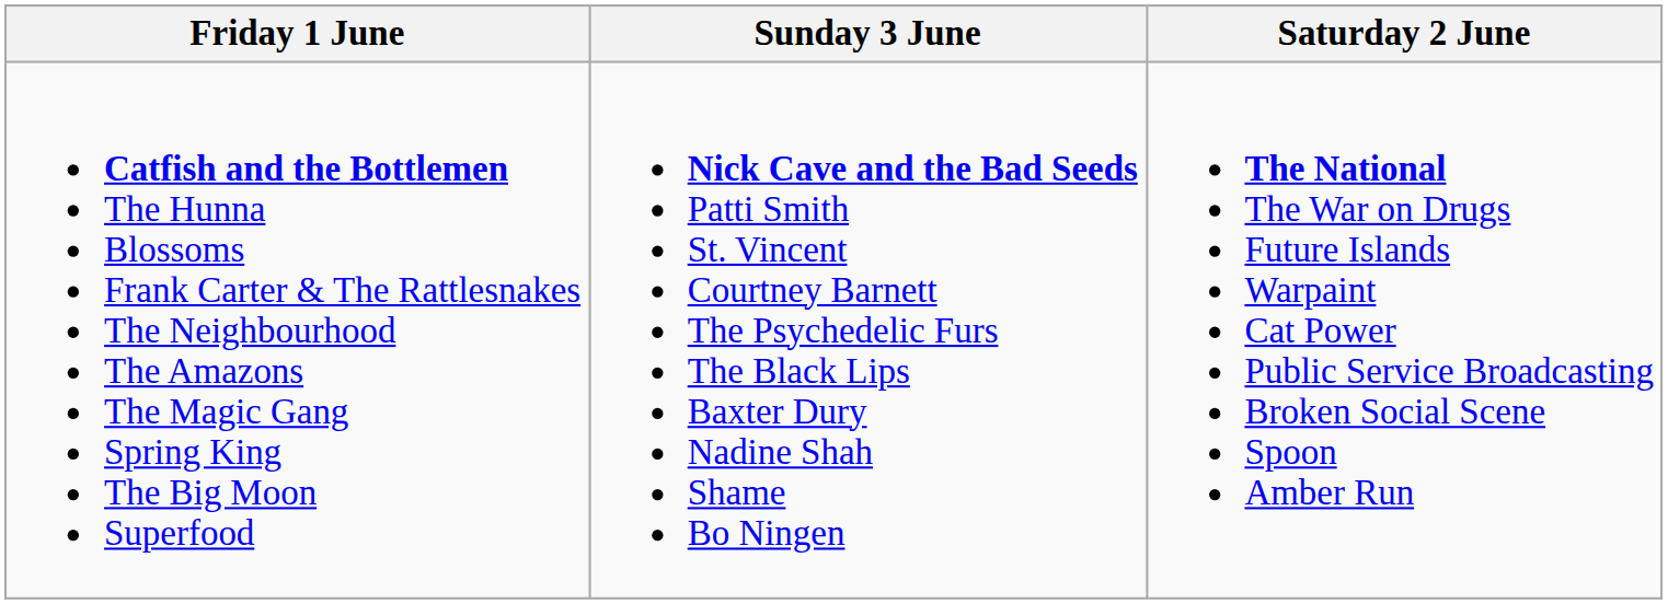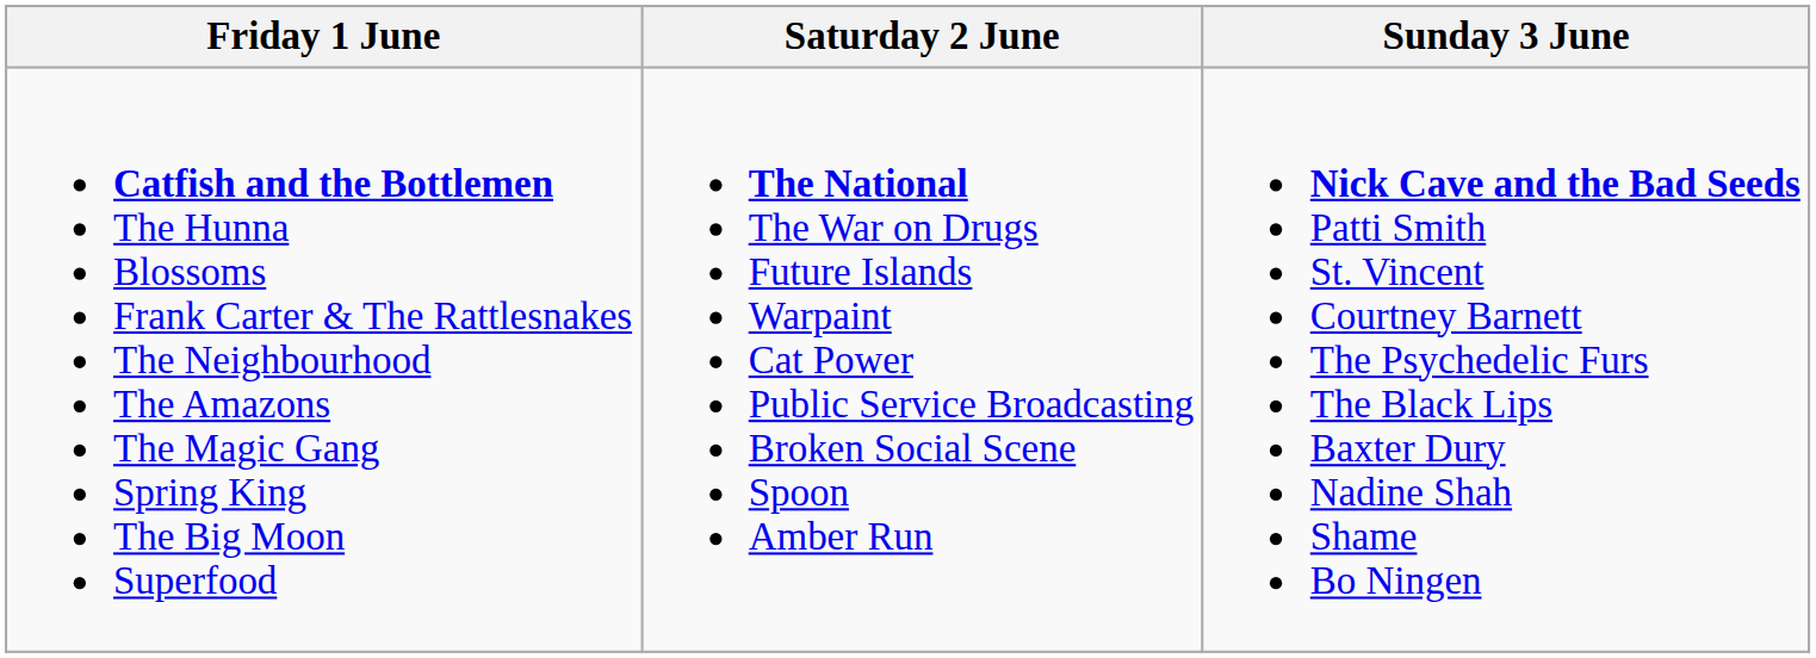columns swapped: Saturday 2 June <-> Sunday 3 June
